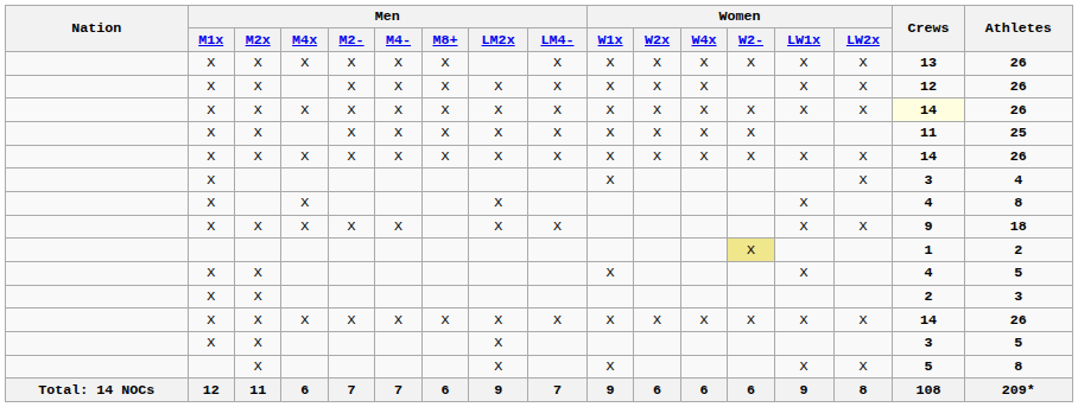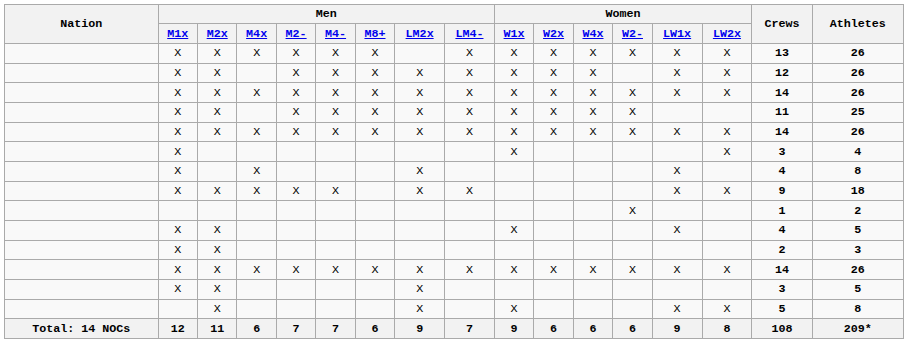row 5 | Crews: lightyellow background -> no background
row 11 | Women / W2-: khaki background -> no background
